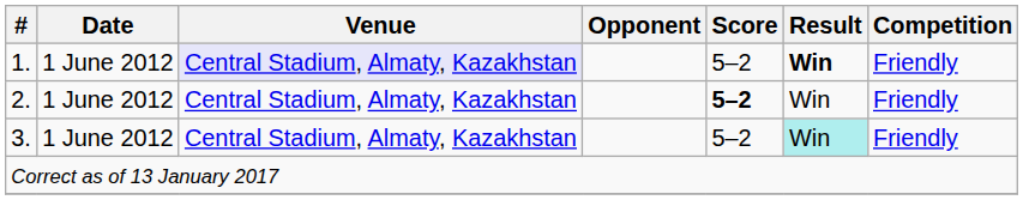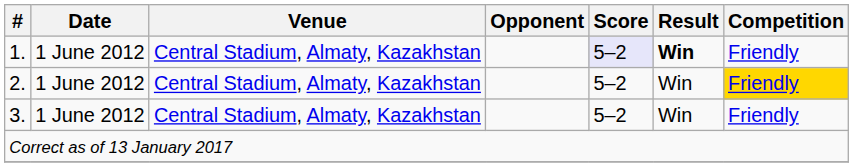1. | Venue: lavender background -> no background
1. | Score: no background -> lavender background
2. | Score: bold -> normal
2. | Competition: no background -> gold background
3. | Result: paleturquoise background -> no background
